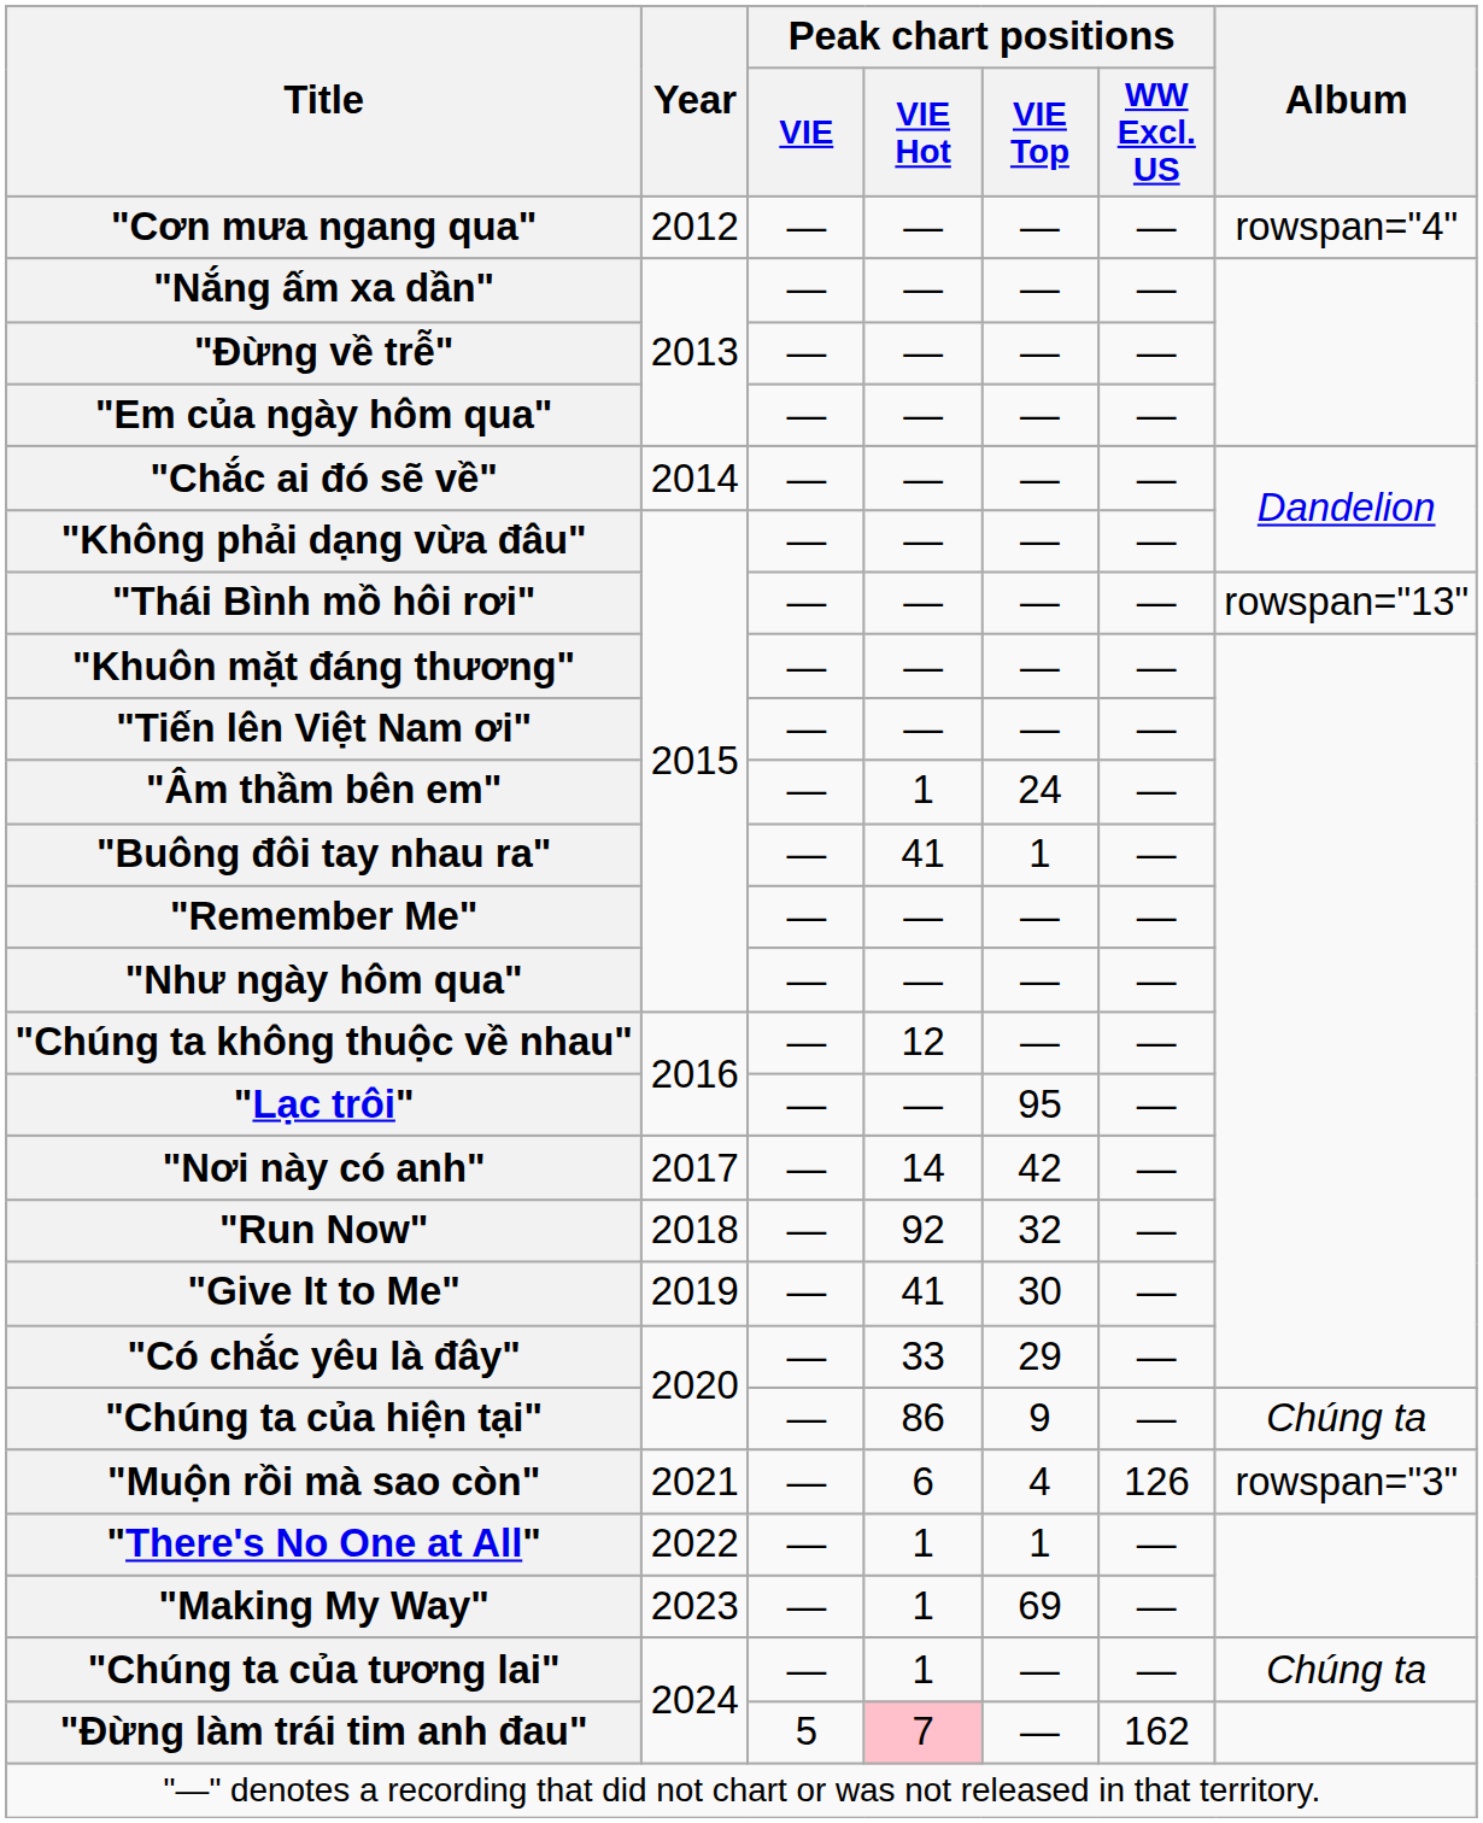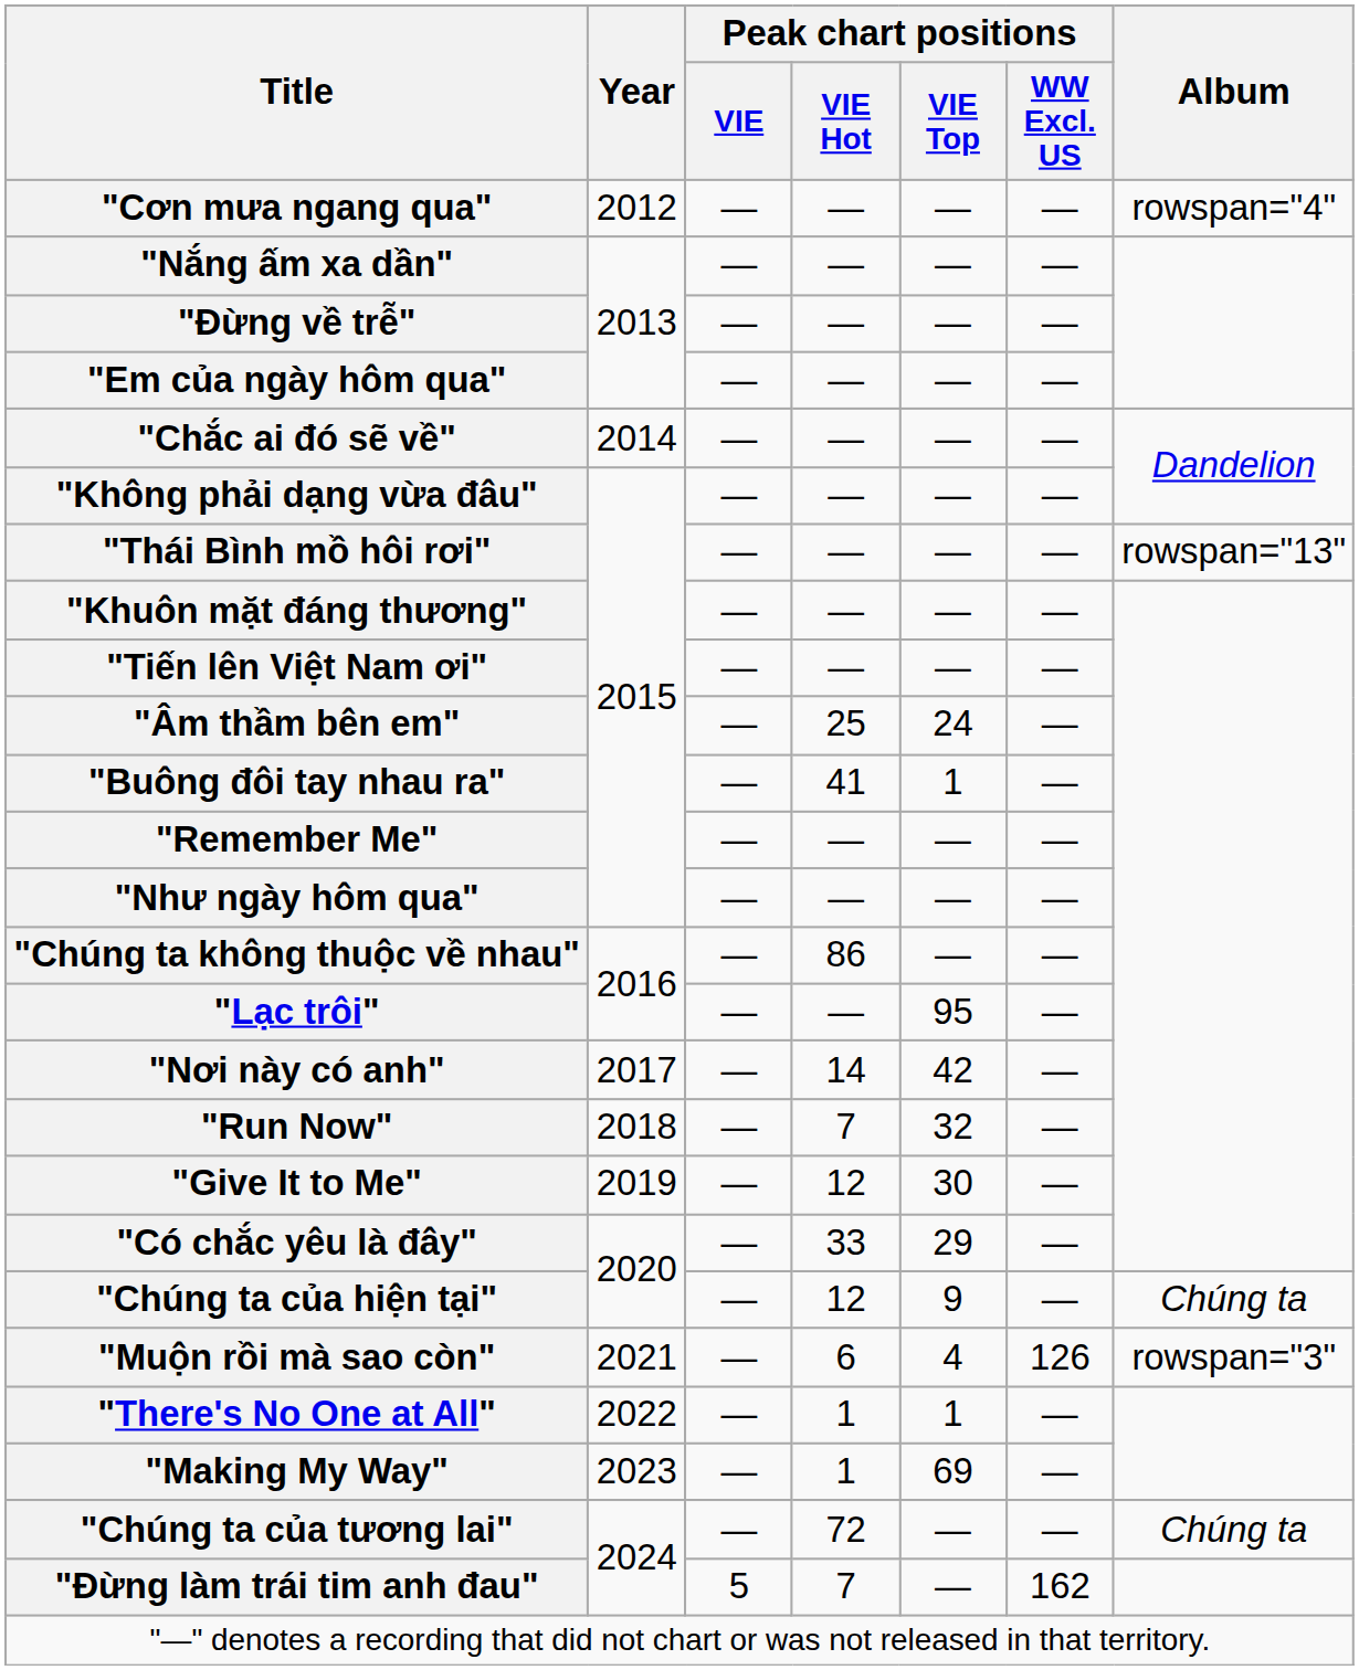"Âm thầm bên em" | Peak chart positions / VIE Hot: 1 -> 25
"Chúng ta không thuộc về nhau" | Peak chart positions / VIE Hot: 12 -> 86
"Run Now" | Peak chart positions / VIE Hot: 92 -> 7
"Give It to Me" | Peak chart positions / VIE Hot: 41 -> 12
"Chúng ta của hiện tại" | Peak chart positions / VIE Hot: 86 -> 12
"Chúng ta của tương lai" | Peak chart positions / VIE Hot: 1 -> 72
"Đừng làm trái tim anh đau" | Peak chart positions / VIE Hot: pink background -> no background
